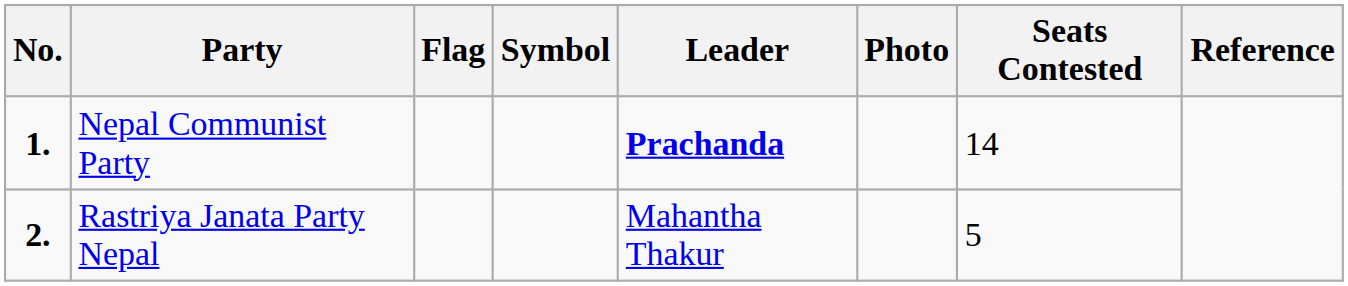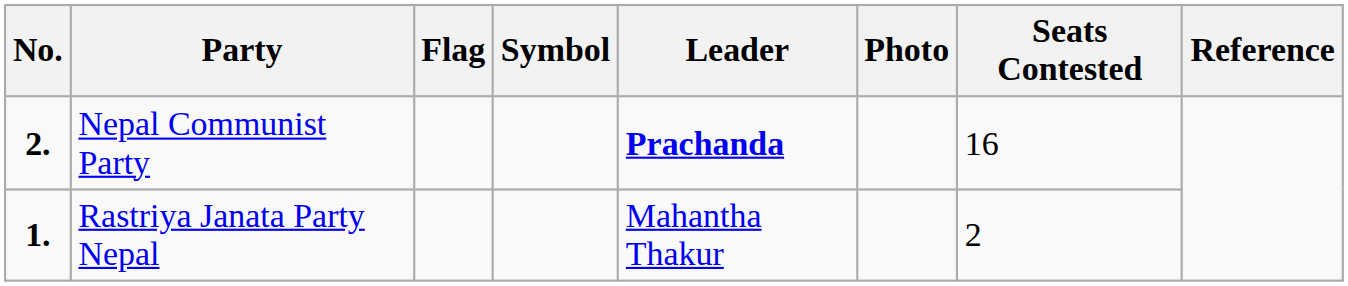Nepal Communist Party | No.: 1. -> 2.
Nepal Communist Party | Seats Contested: 14 -> 16
Rastriya Janata Party Nepal | No.: 2. -> 1.
Rastriya Janata Party Nepal | Seats Contested: 5 -> 2
